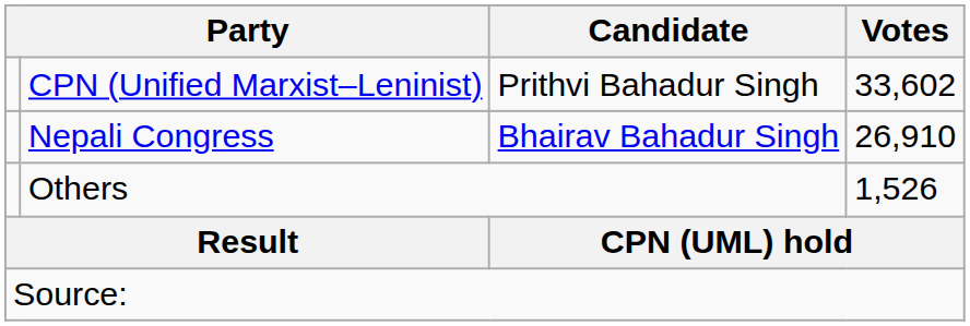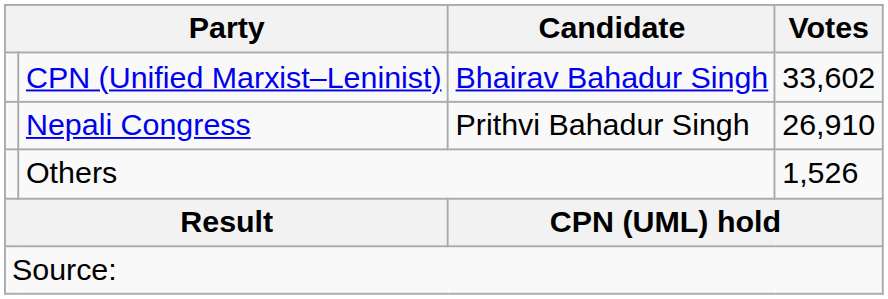CPN (Unified Marxist–Leninist) | Candidate: Prithvi Bahadur Singh -> Bhairav Bahadur Singh
Nepali Congress | Candidate: Bhairav Bahadur Singh -> Prithvi Bahadur Singh
